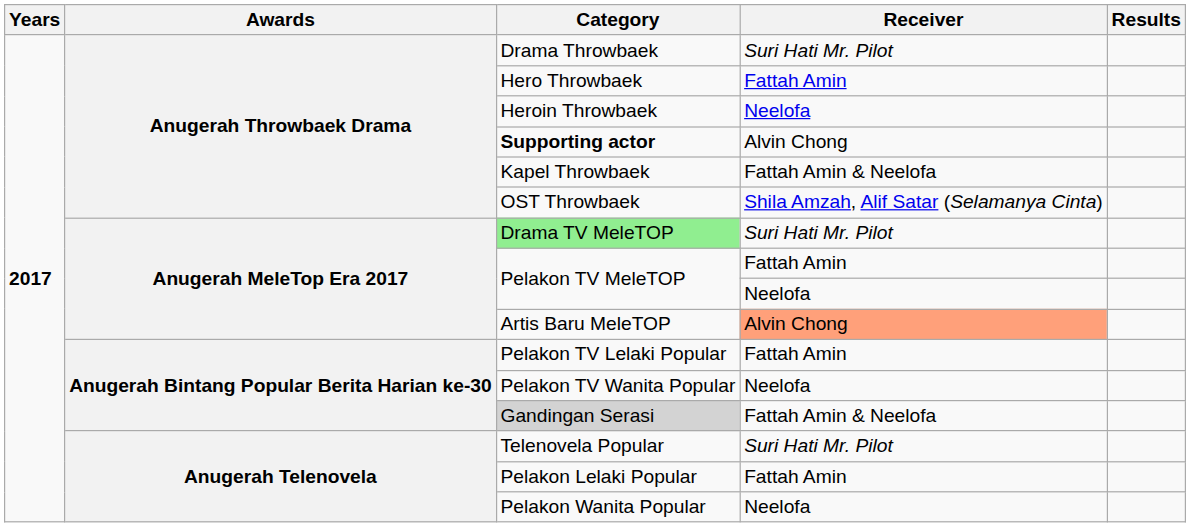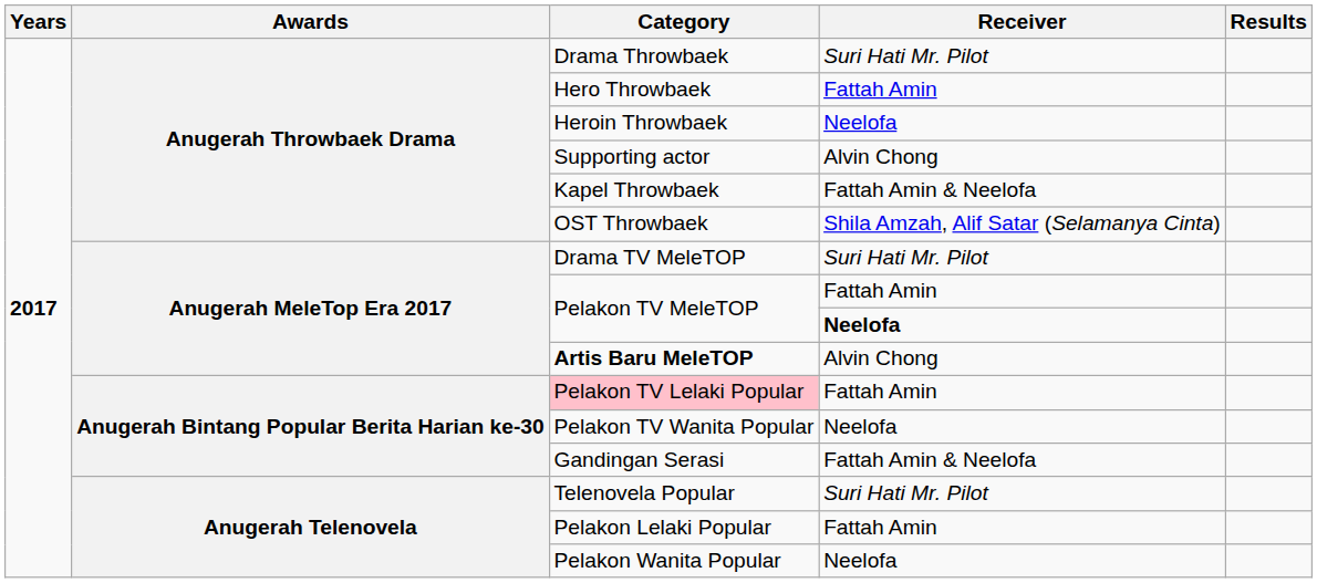Supporting actor | Category: bold -> normal
Drama TV MeleTOP | Category: lightgreen background -> no background
Pelakon TV MeleTOP / Neelofa | Receiver: normal -> bold
Artis Baru MeleTOP | Category: normal -> bold
Artis Baru MeleTOP | Receiver: lightsalmon background -> no background
Pelakon TV Lelaki Popular | Category: no background -> pink background
Gandingan Serasi | Category: lightgrey background -> no background
